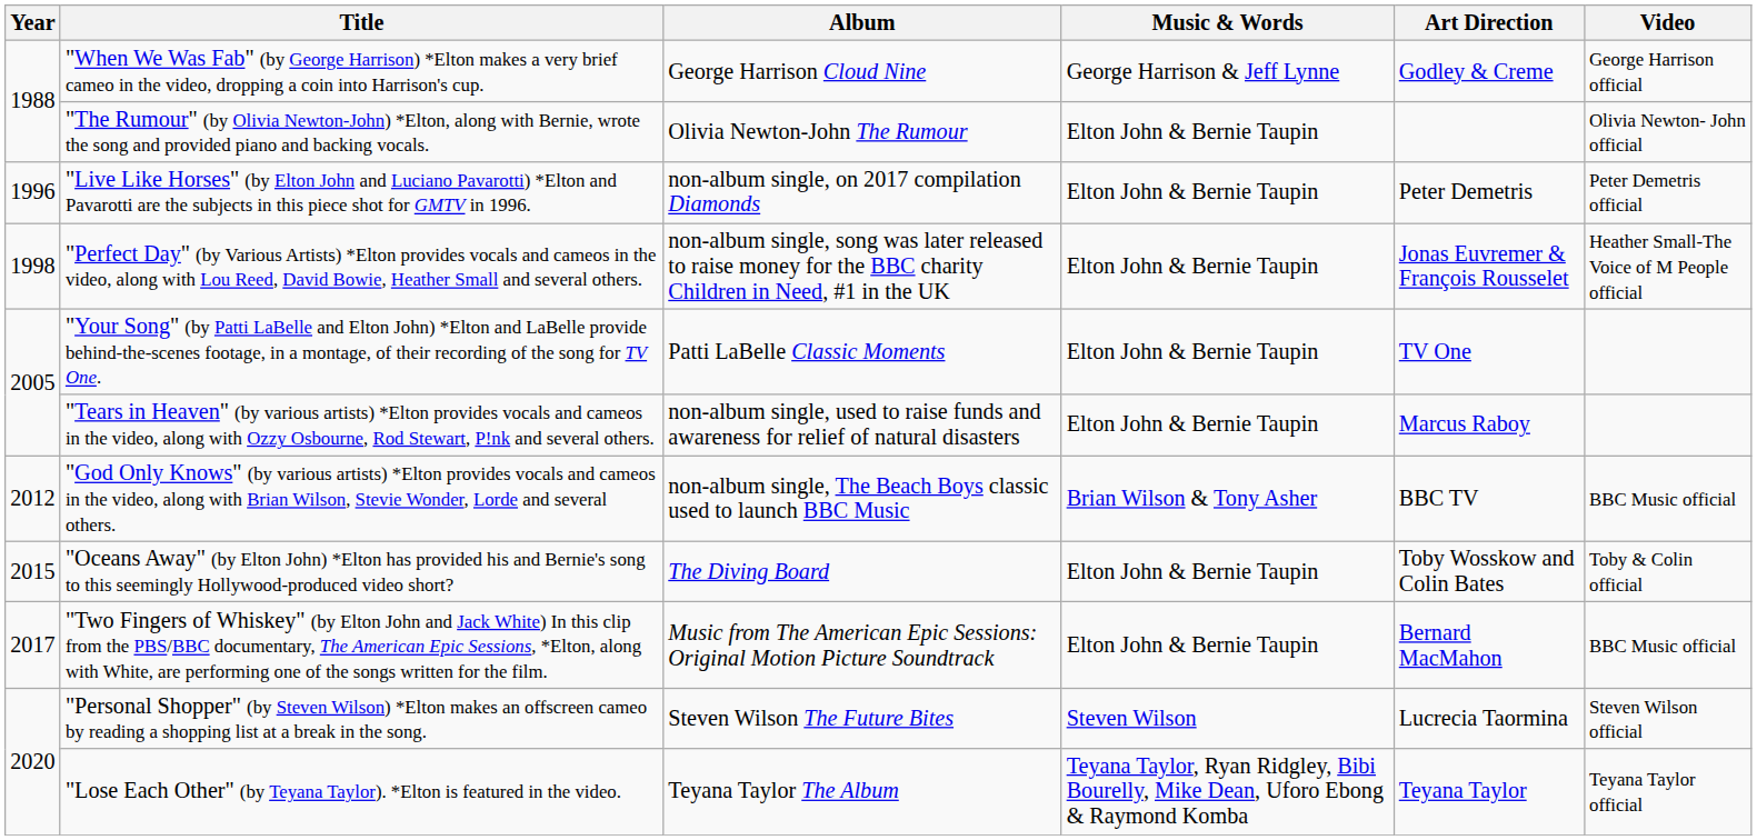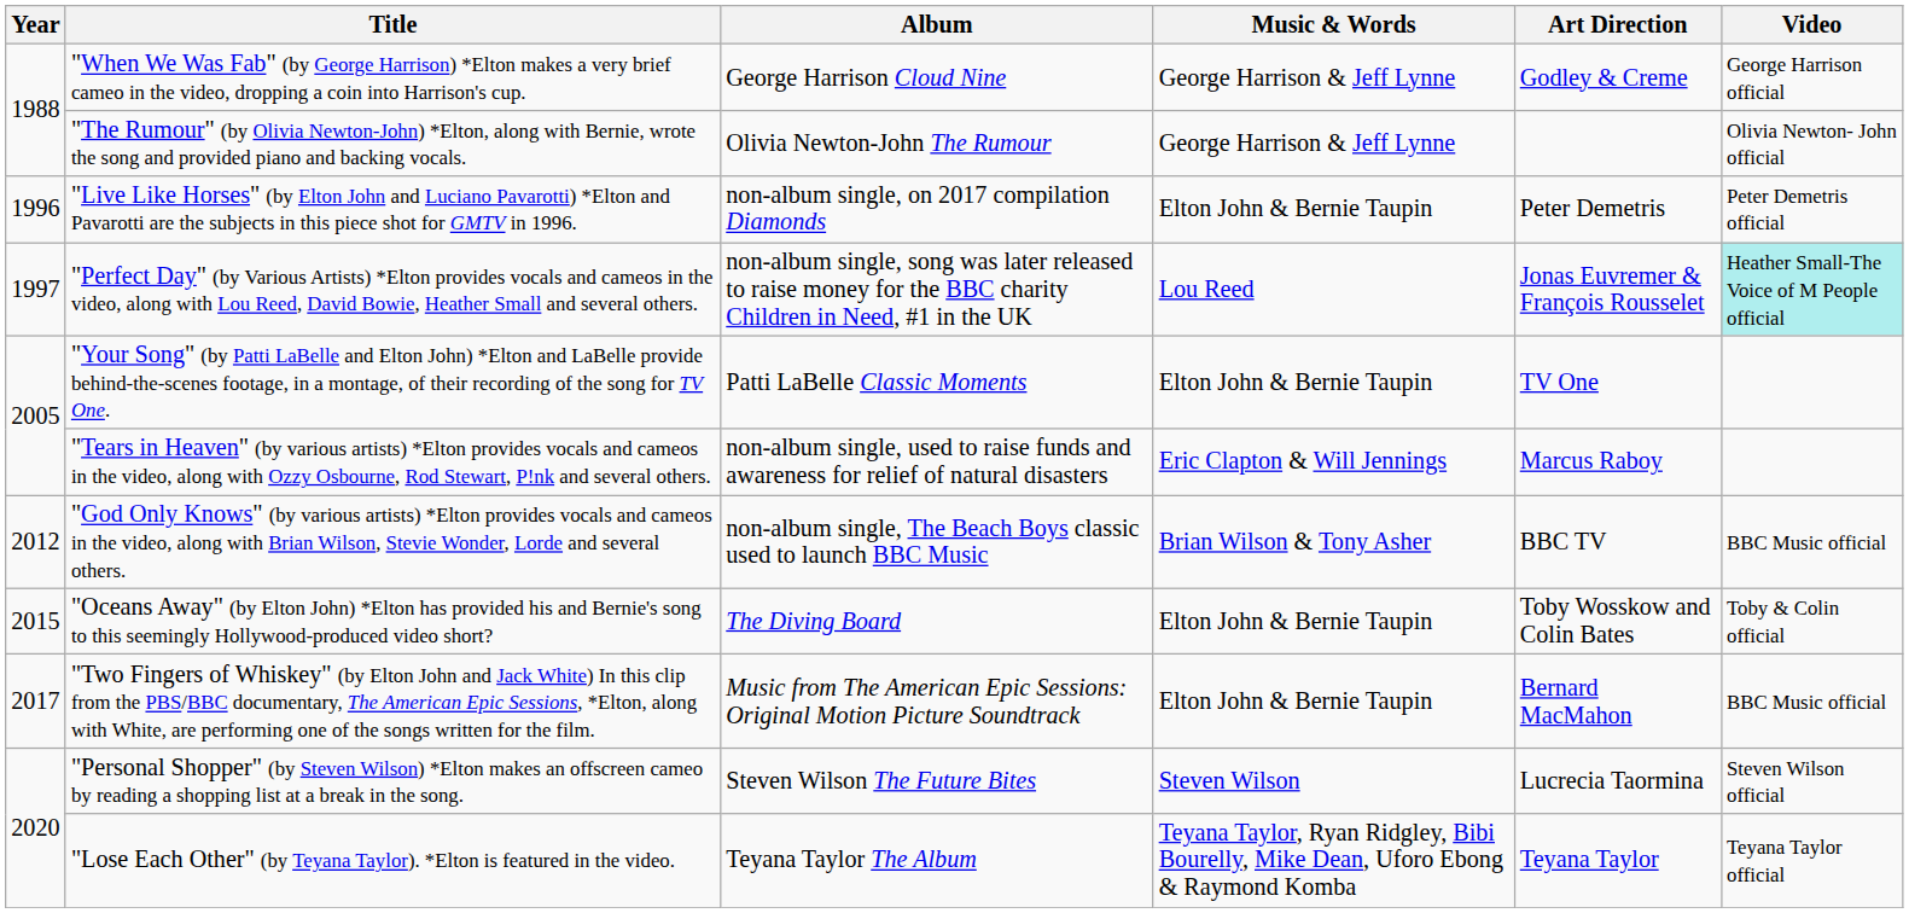row 3 | Music & Words: Elton John & Bernie Taupin -> George Harrison & Jeff Lynne
row 5 | Year: 1998 -> 1997
row 5 | Music & Words: Elton John & Bernie Taupin -> Lou Reed
row 5 | Video: no background -> paleturquoise background
row 7 | Music & Words: Elton John & Bernie Taupin -> Eric Clapton & Will Jennings
